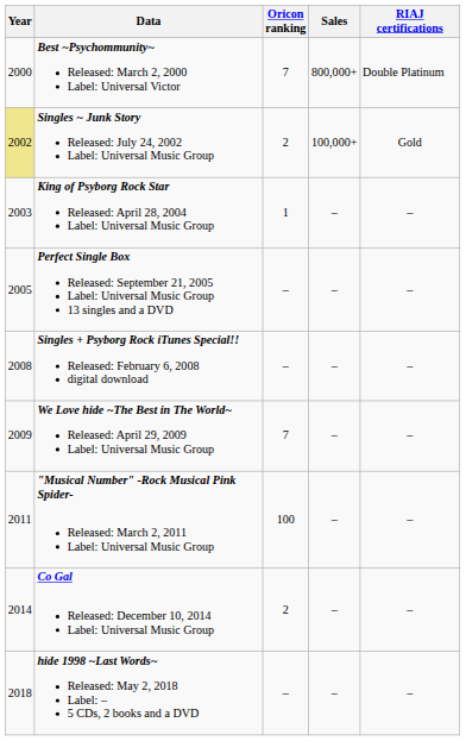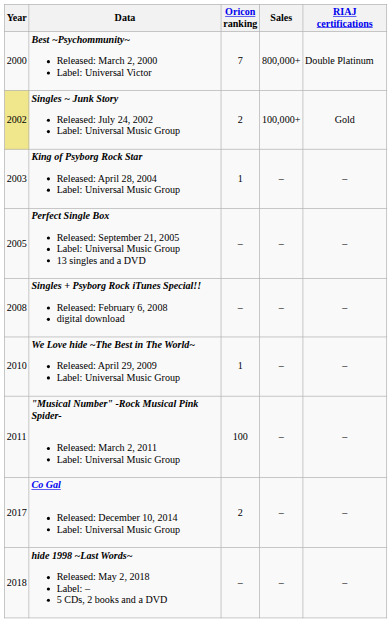row 7 | Year: 2009 -> 2010
row 7 | Oricon ranking: 7 -> 1
row 9 | Year: 2014 -> 2017
